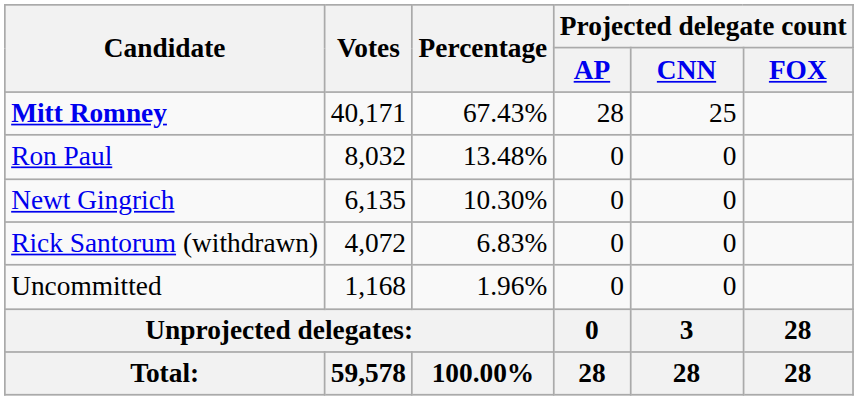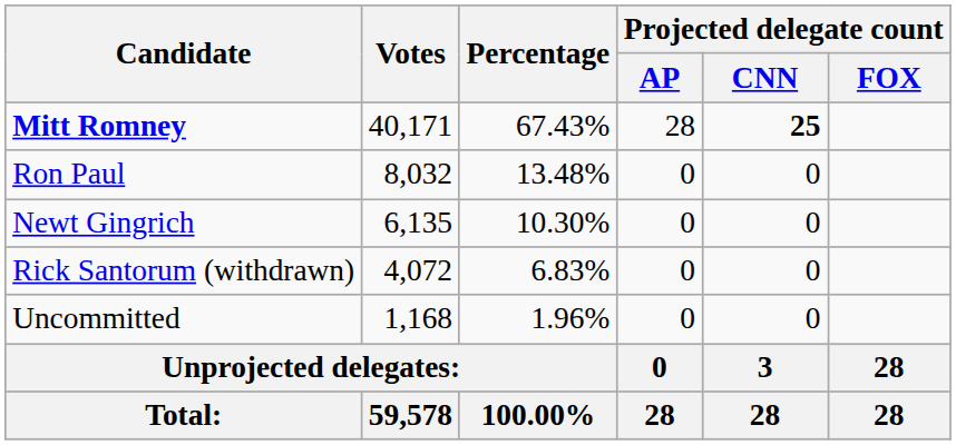Mitt Romney | Projected delegate count / CNN: normal -> bold
